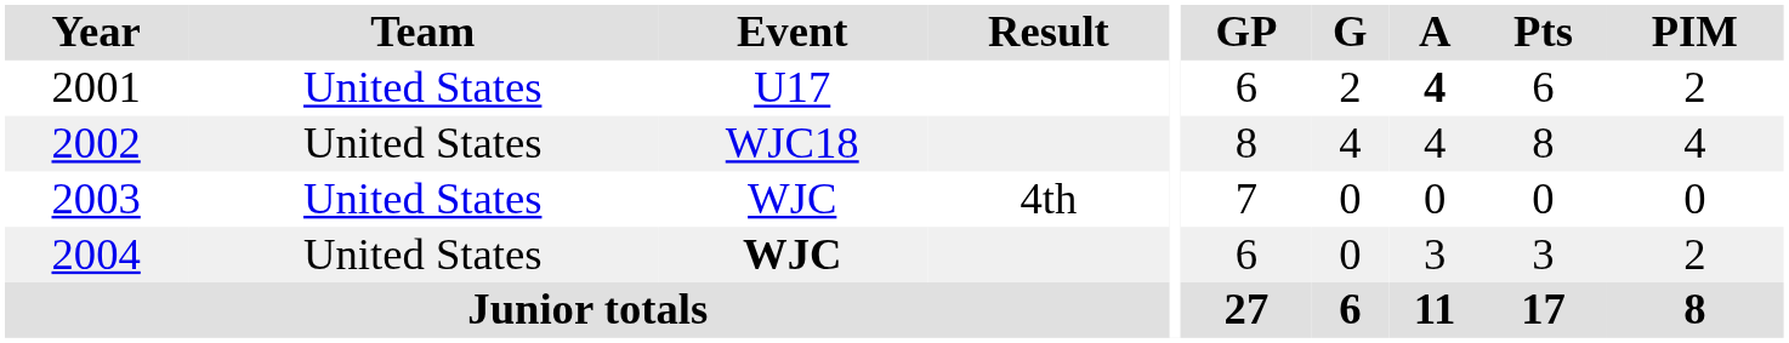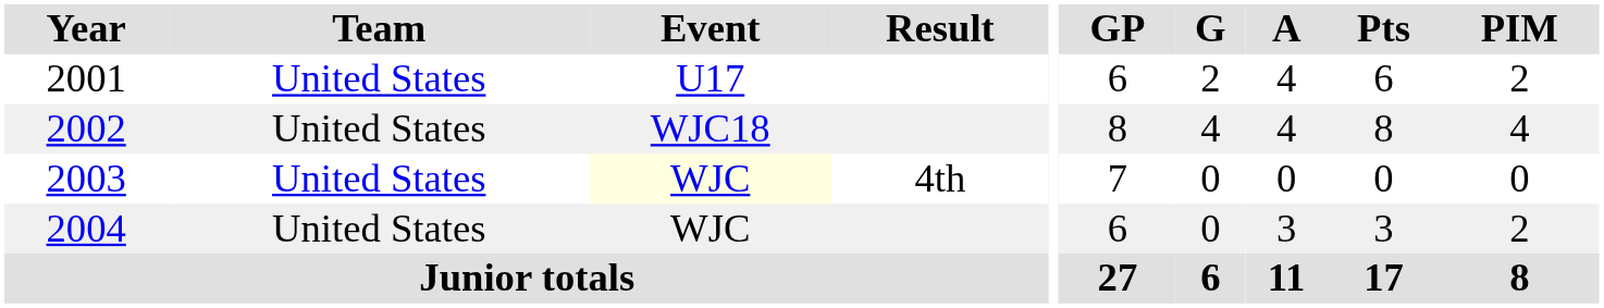2001 | A: bold -> normal
2003 | Event: no background -> lightyellow background
2004 | Event: bold -> normal
